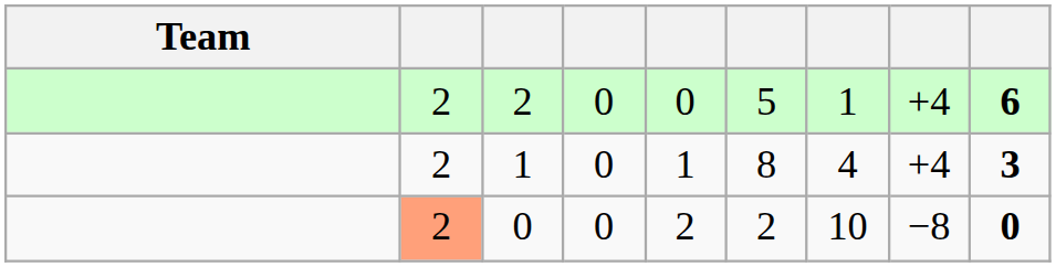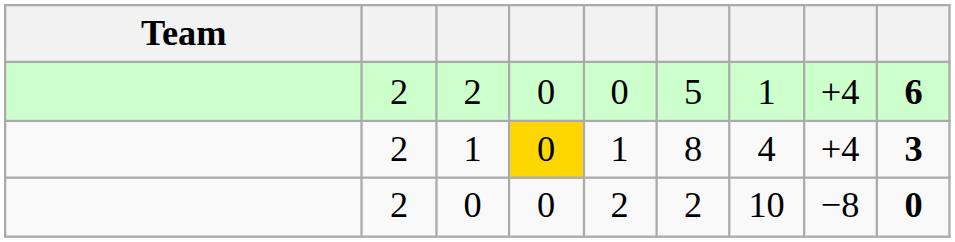row 3 | column 4: no background -> gold background
row 4 | column 2: lightsalmon background -> no background
